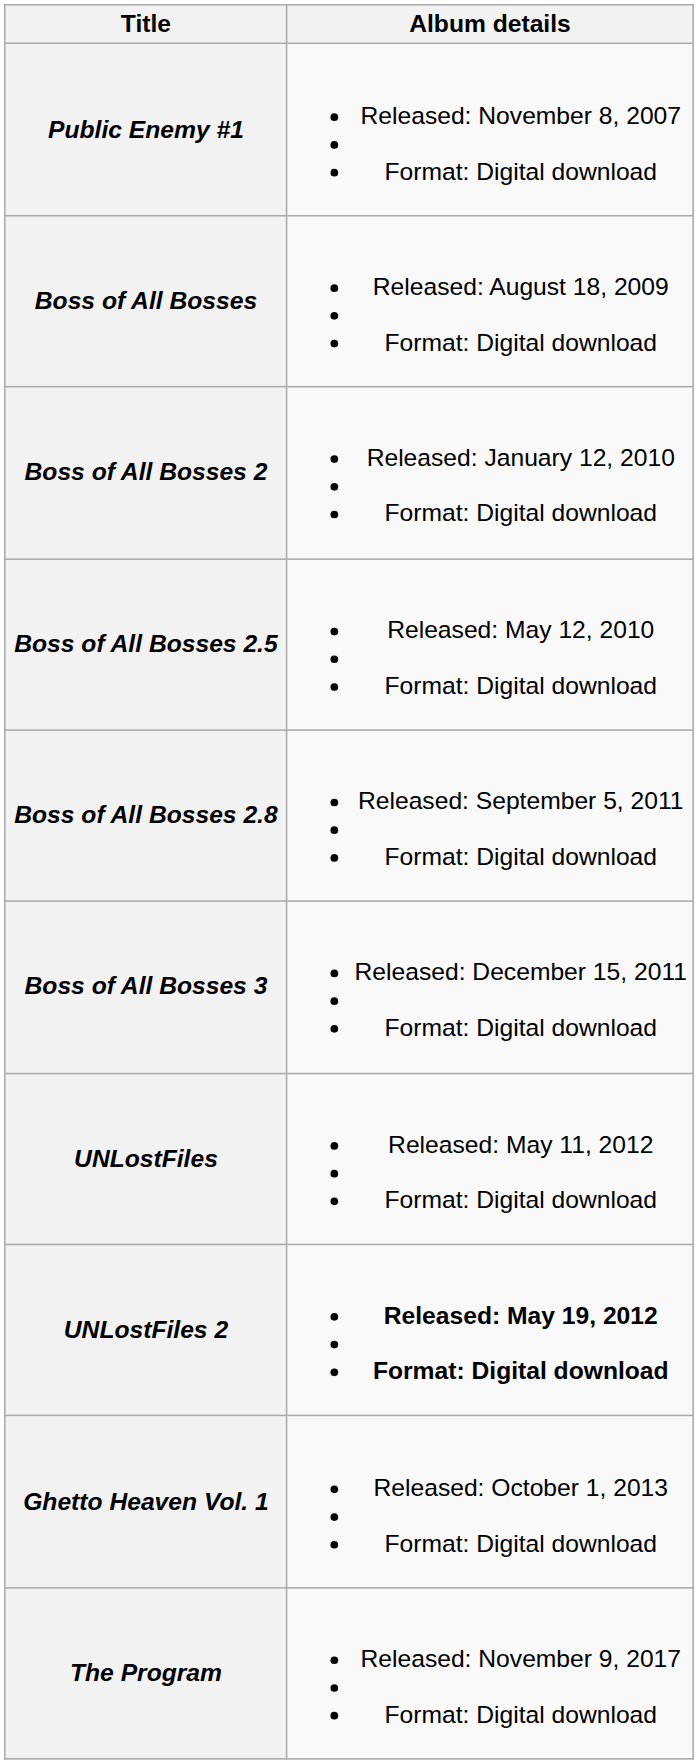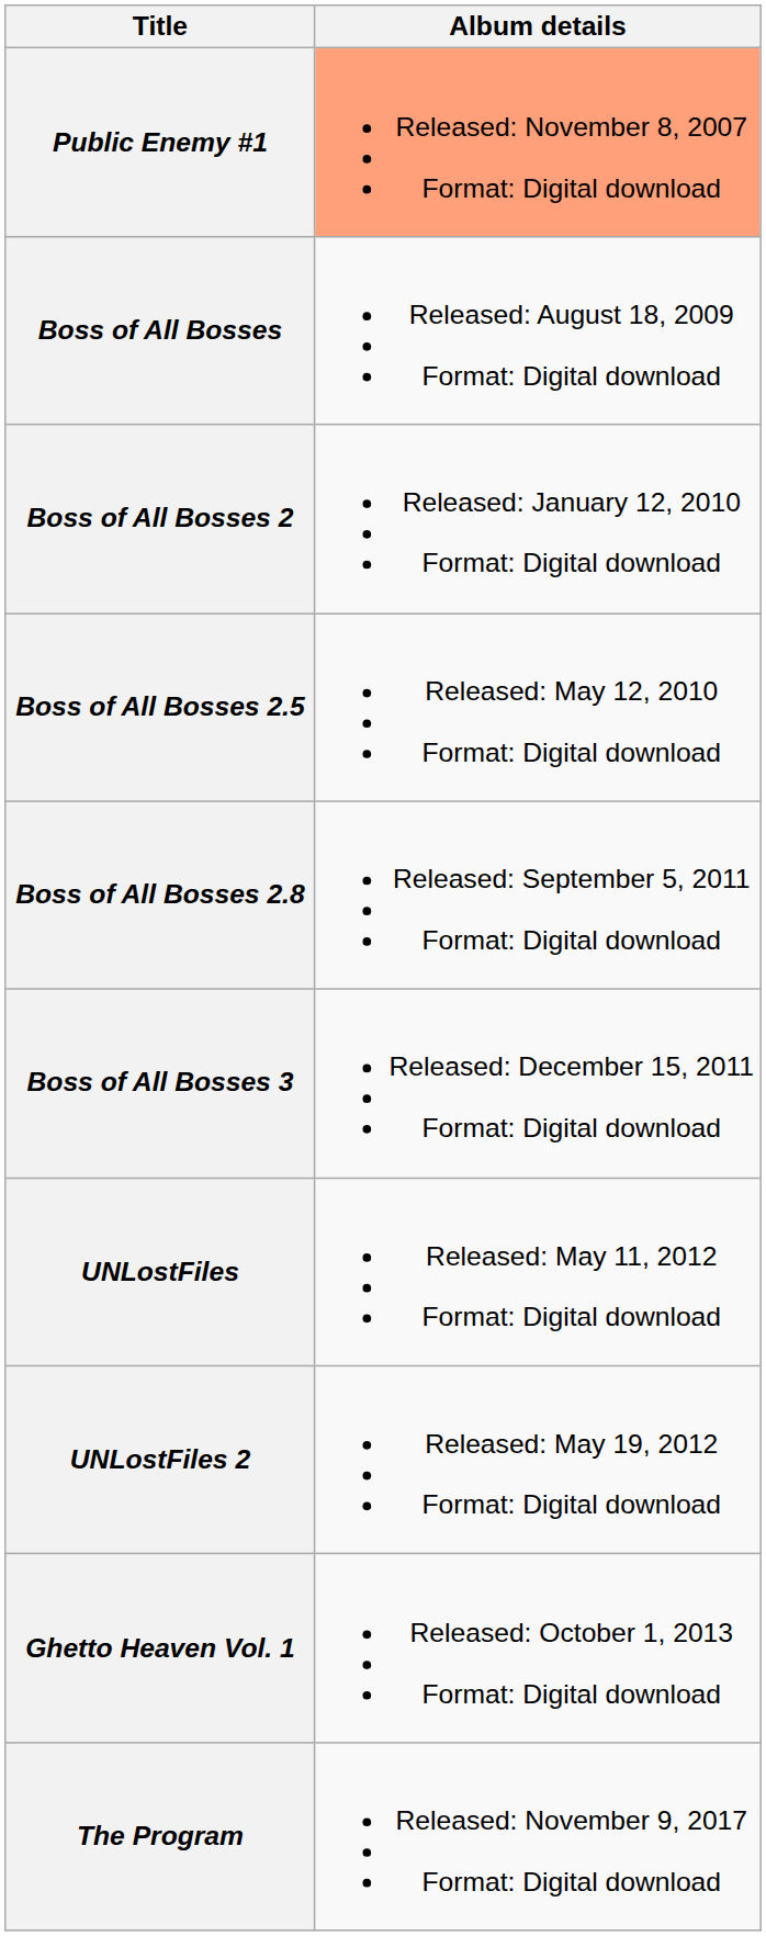Public Enemy #1 | Album details: no background -> lightsalmon background
UNLostFiles 2 | Album details: bold -> normal
